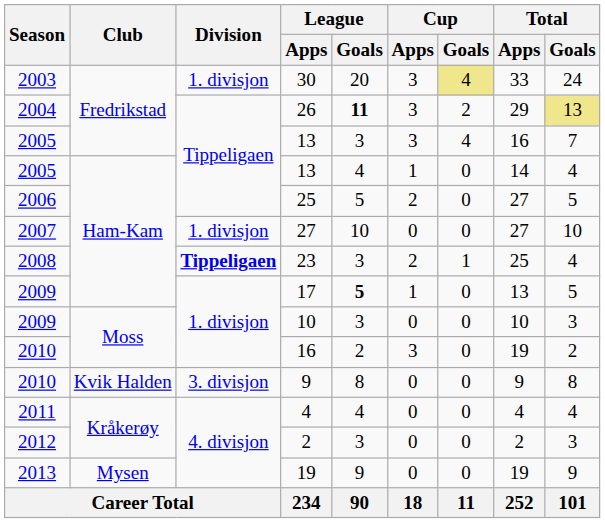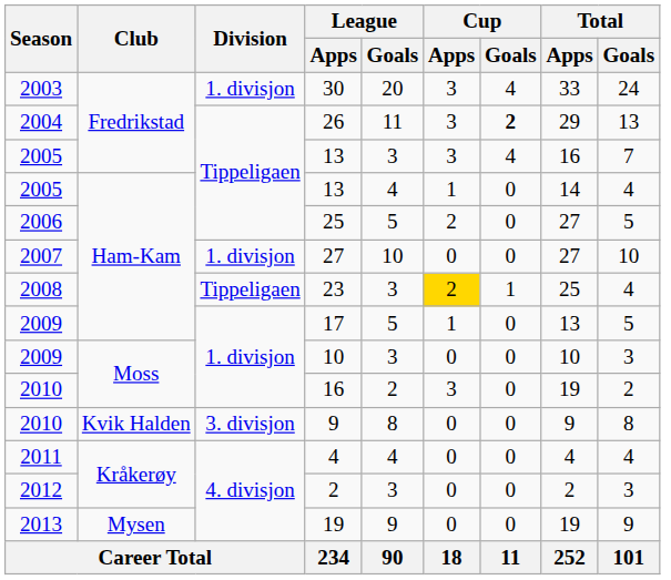30 | Cup / Goals: khaki background -> no background
26 | League / Goals: bold -> normal
26 | Cup / Goals: normal -> bold
26 | Total / Goals: khaki background -> no background
23 | Division: bold -> normal
23 | Cup / Apps: no background -> gold background
17 | League / Goals: bold -> normal
